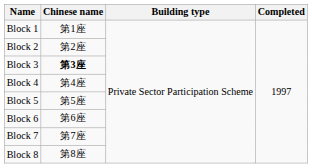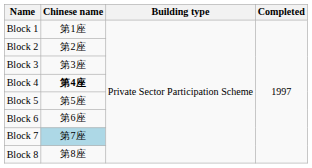Block 3 | Chinese name: bold -> normal
Block 4 | Chinese name: normal -> bold
Block 7 | Chinese name: no background -> lightblue background
